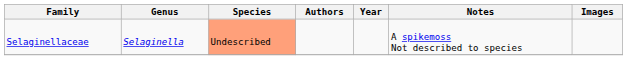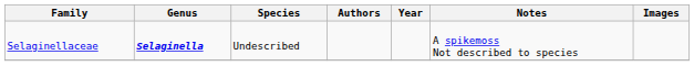Selaginellaceae | Genus: normal -> bold
Selaginellaceae | Species: lightsalmon background -> no background
